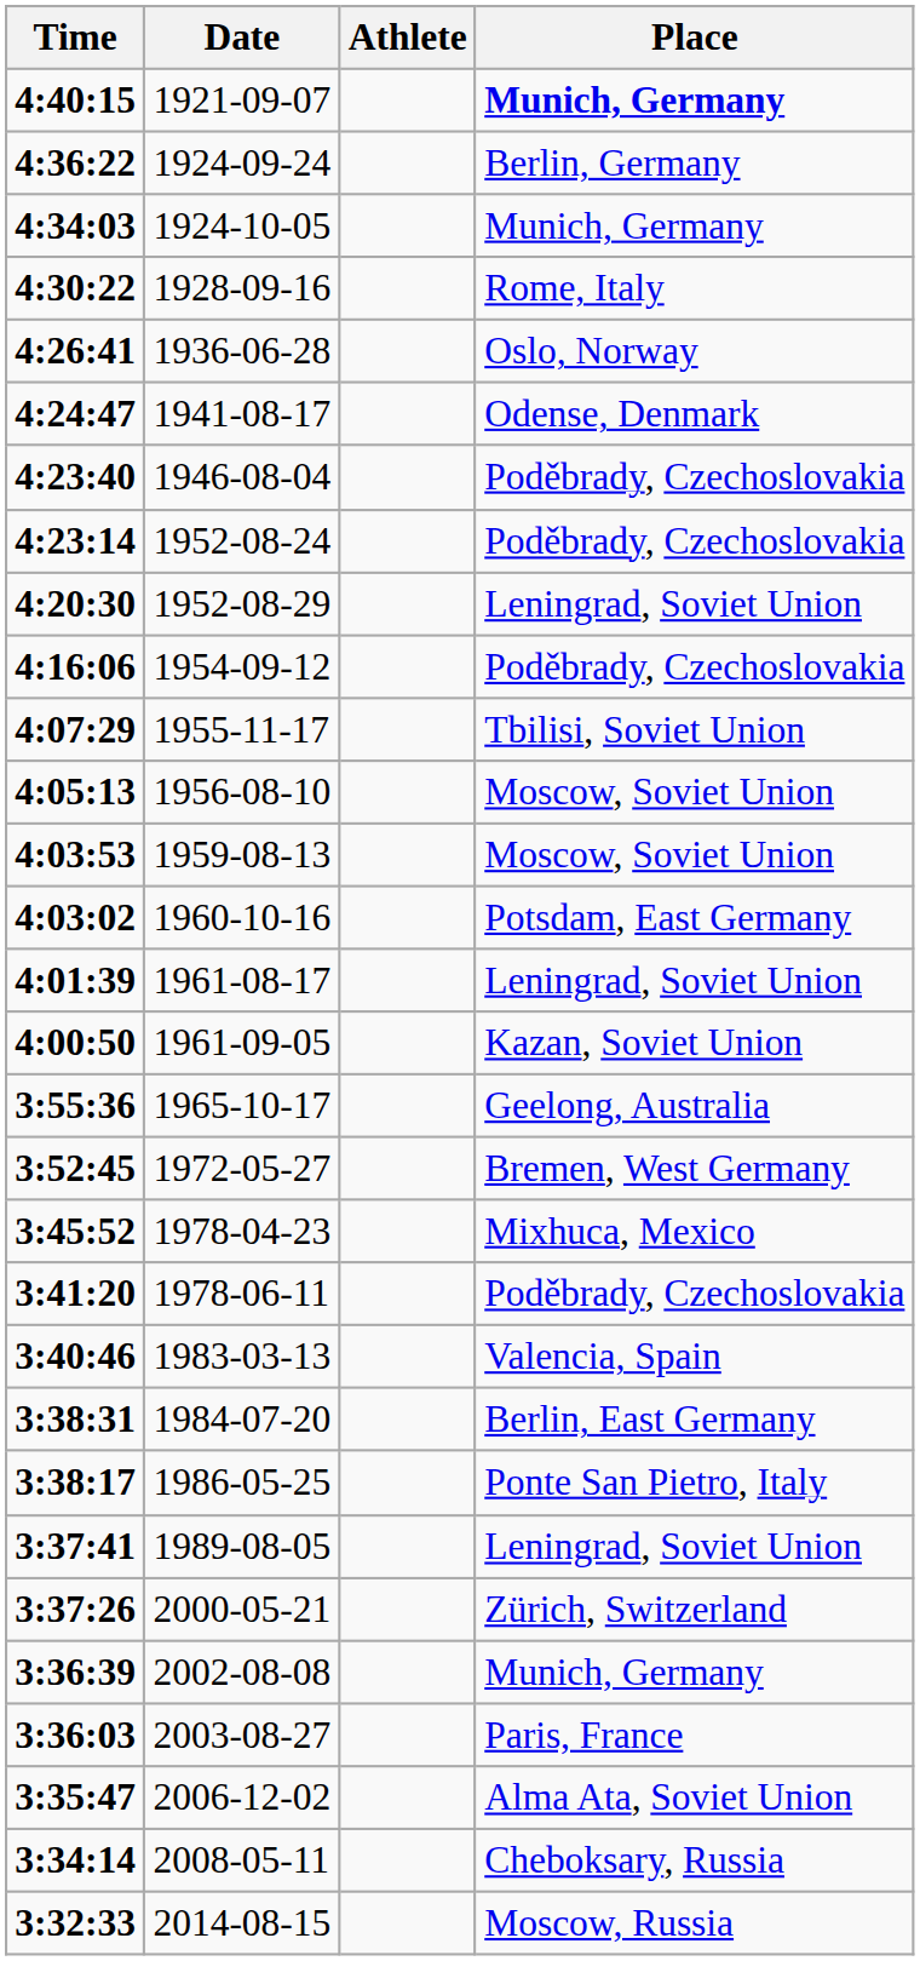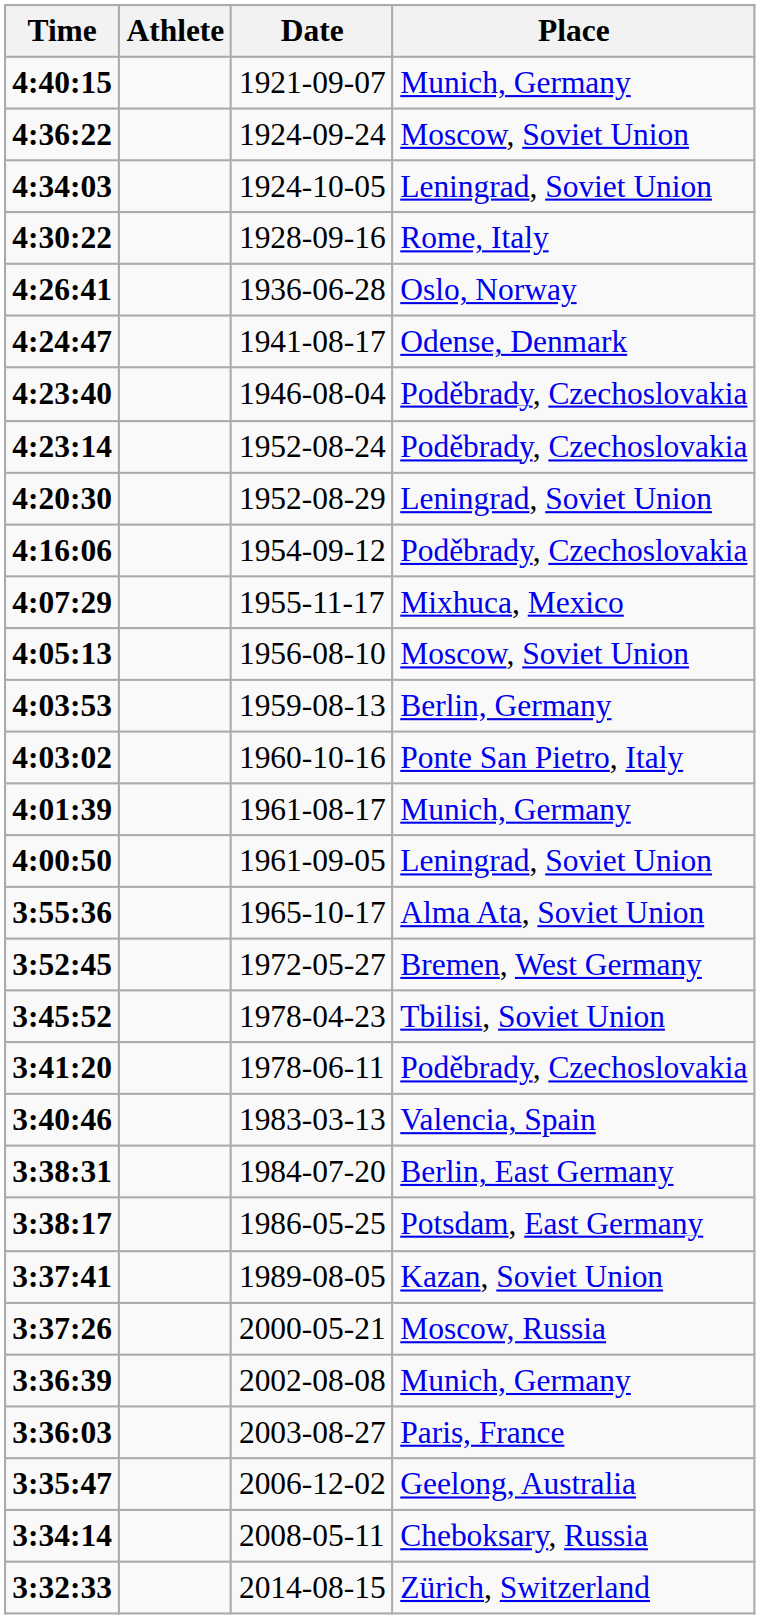columns swapped: Athlete <-> Date
4:40:15 | Place: bold -> normal
4:36:22 | Place: Berlin, Germany -> Moscow, Soviet Union
4:34:03 | Place: Munich, Germany -> Leningrad, Soviet Union
4:07:29 | Place: Tbilisi, Soviet Union -> Mixhuca, Mexico
4:03:53 | Place: Moscow, Soviet Union -> Berlin, Germany
4:03:02 | Place: Potsdam, East Germany -> Ponte San Pietro, Italy
4:01:39 | Place: Leningrad, Soviet Union -> Munich, Germany
4:00:50 | Place: Kazan, Soviet Union -> Leningrad, Soviet Union
3:55:36 | Place: Geelong, Australia -> Alma Ata, Soviet Union
3:45:52 | Place: Mixhuca, Mexico -> Tbilisi, Soviet Union
3:38:17 | Place: Ponte San Pietro, Italy -> Potsdam, East Germany
3:37:41 | Place: Leningrad, Soviet Union -> Kazan, Soviet Union
3:37:26 | Place: Zürich, Switzerland -> Moscow, Russia
3:35:47 | Place: Alma Ata, Soviet Union -> Geelong, Australia
3:32:33 | Place: Moscow, Russia -> Zürich, Switzerland
